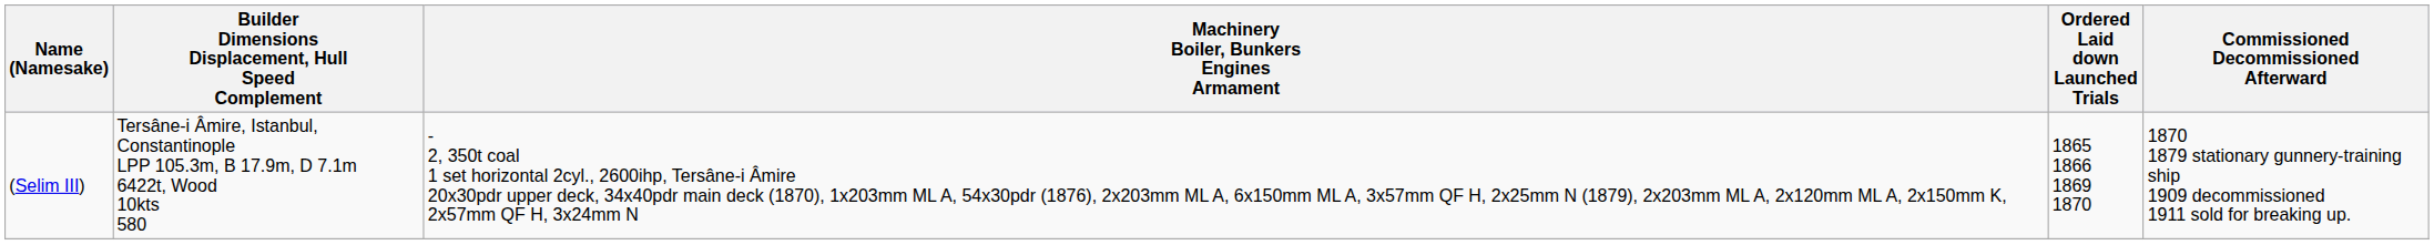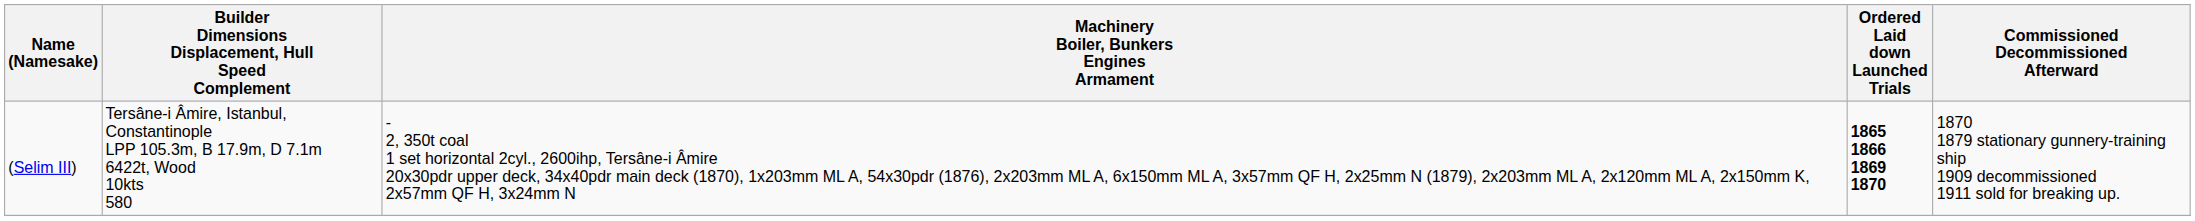(Selim III) | Ordered Laid down Launched Trials: normal -> bold
